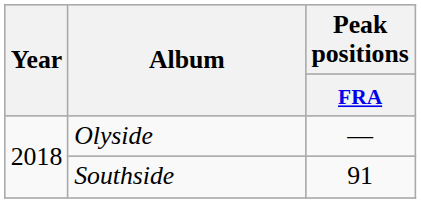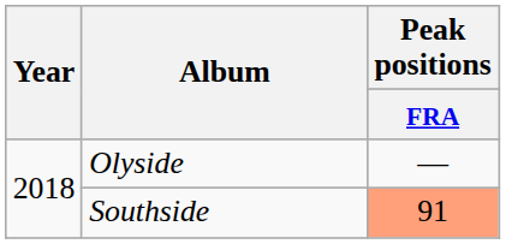Southside | Peak positions / FRA: no background -> lightsalmon background
